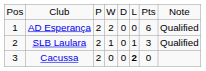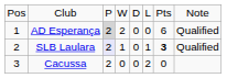AD Esperança | column 3: no background -> lightgrey background
SLB Laulara | column 3: no background -> lavender background
SLB Laulara | column 7: normal -> bold
Cacussa | column 6: bold -> normal
